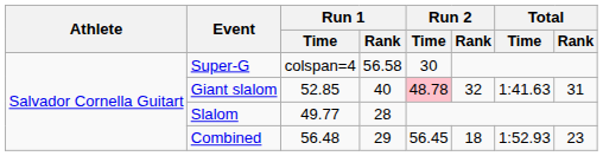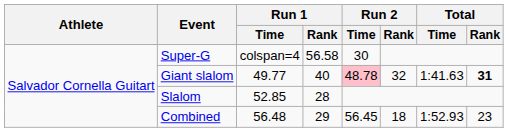Giant slalom | Run 1 / Time: 52.85 -> 49.77
Giant slalom | Total / Rank: normal -> bold
Slalom | Run 1 / Time: 49.77 -> 52.85
